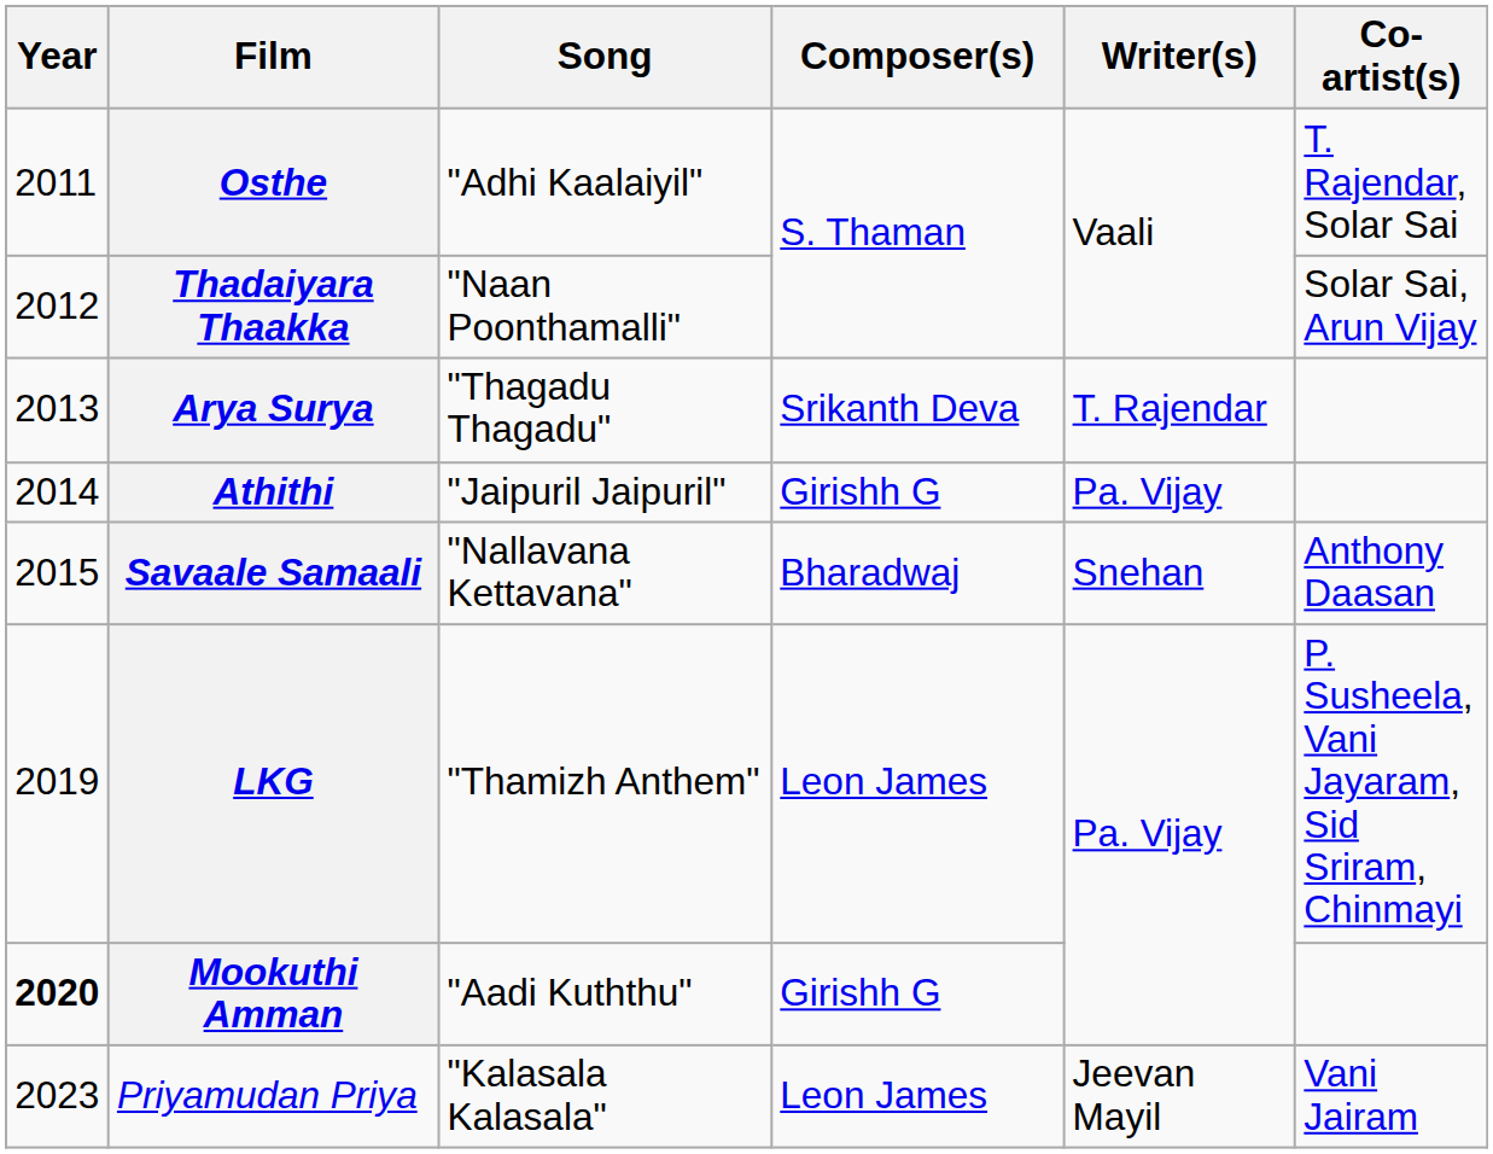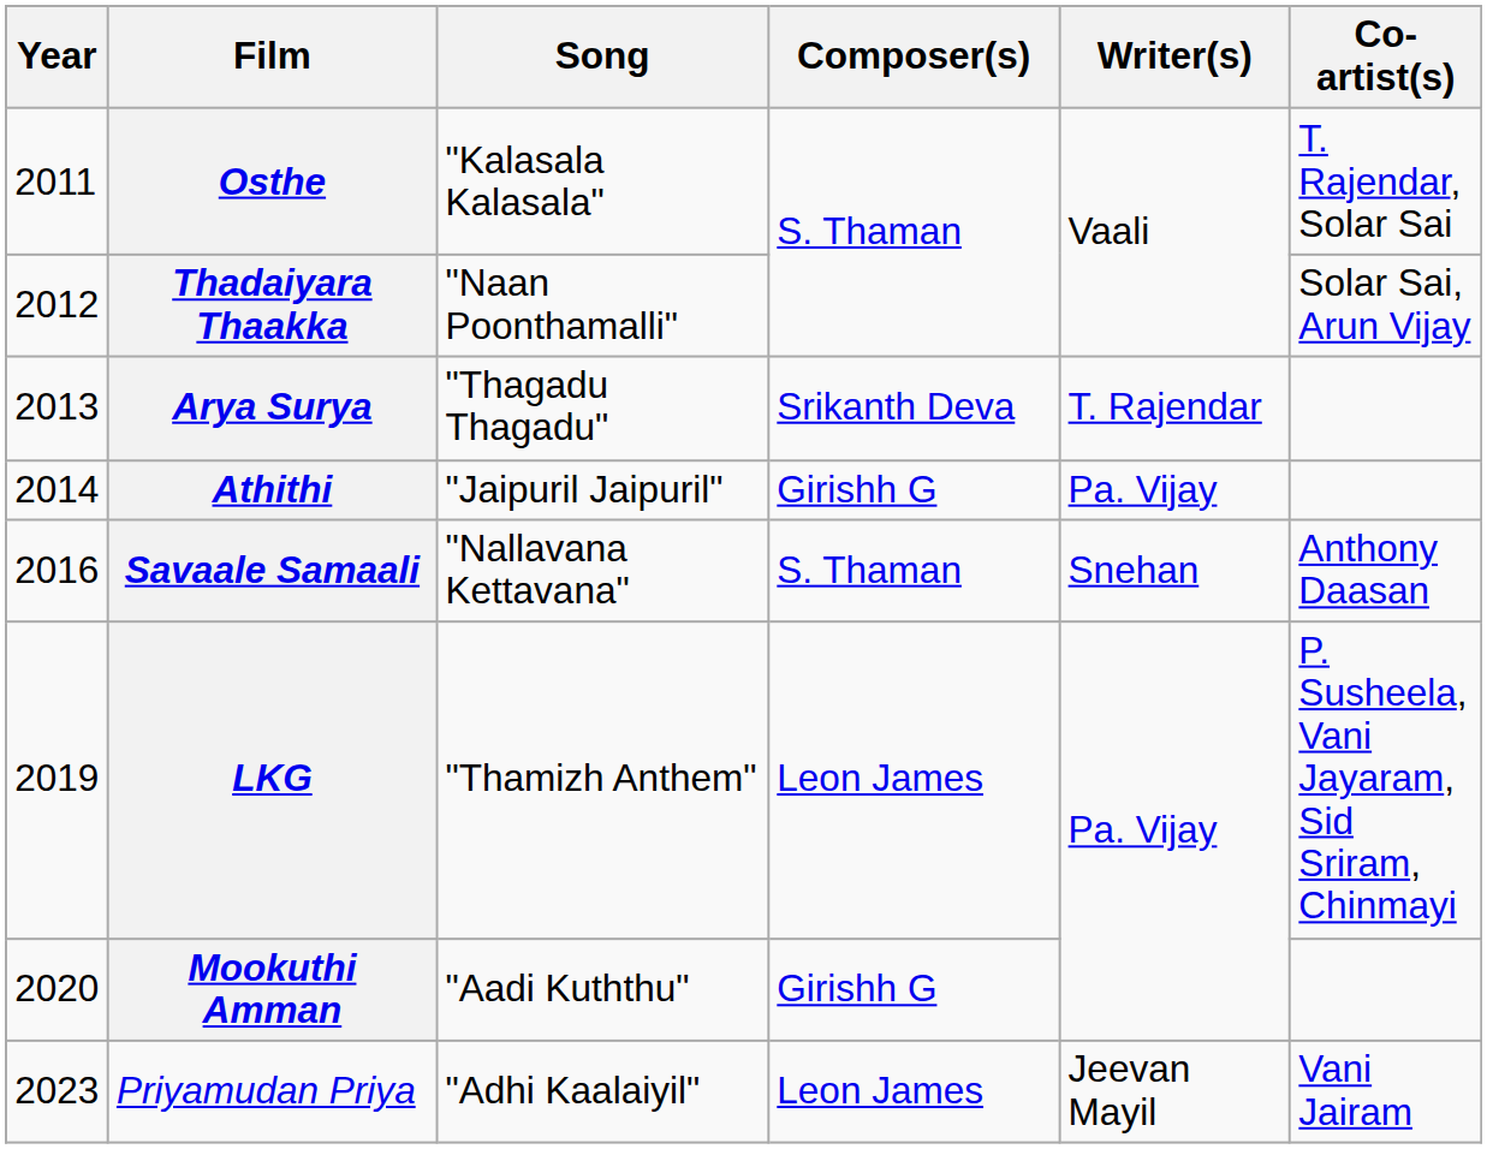Osthe | Song: "Adhi Kaalaiyil" -> "Kalasala Kalasala"
Savaale Samaali | Year: 2015 -> 2016
Savaale Samaali | Composer(s): Bharadwaj -> S. Thaman
Mookuthi Amman | Year: bold -> normal
Priyamudan Priya | Song: "Kalasala Kalasala" -> "Adhi Kaalaiyil"
